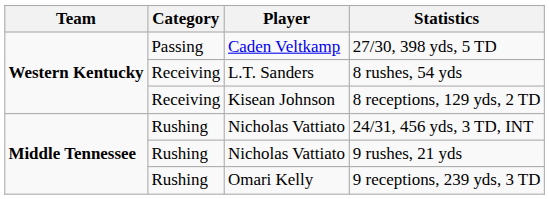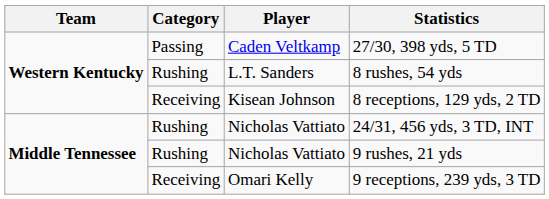8 rushes, 54 yds | Category: Receiving -> Rushing
9 receptions, 239 yds, 3 TD | Category: Rushing -> Receiving
